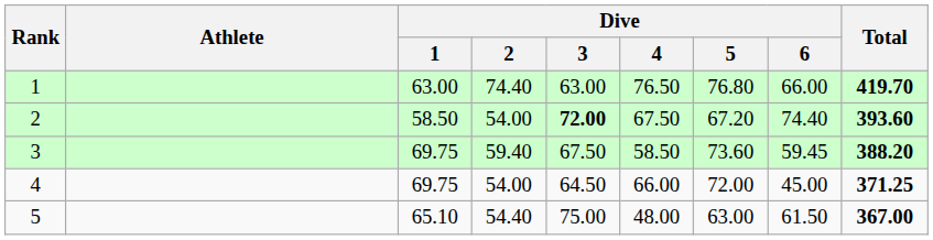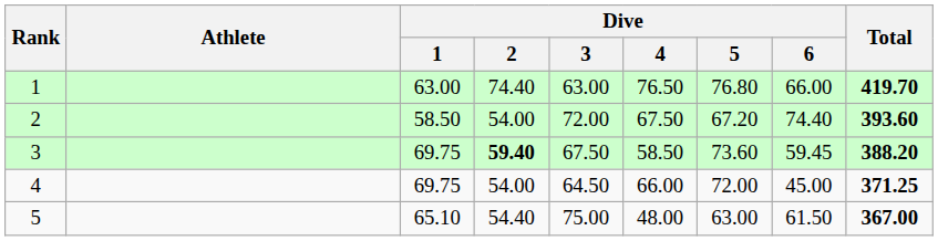row 4 | Dive / 3: bold -> normal
row 5 | Dive / 2: normal -> bold
